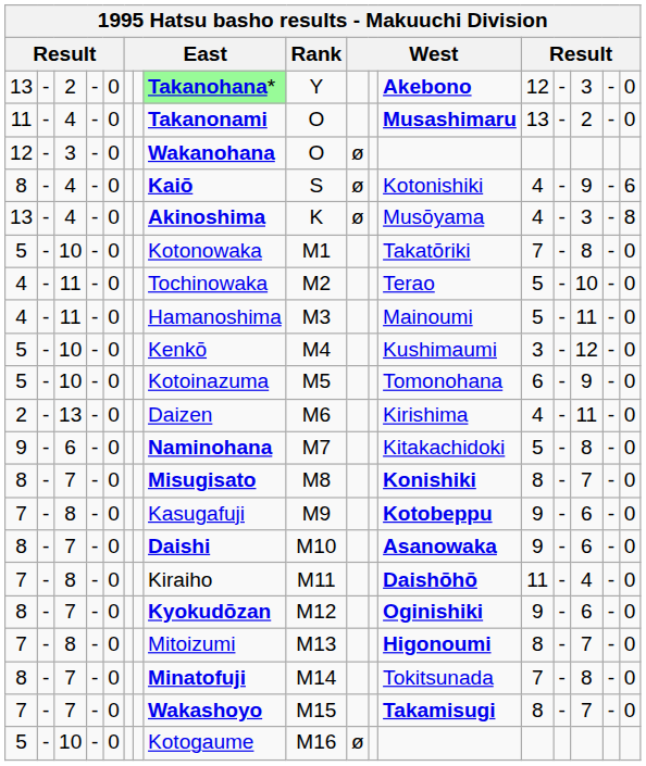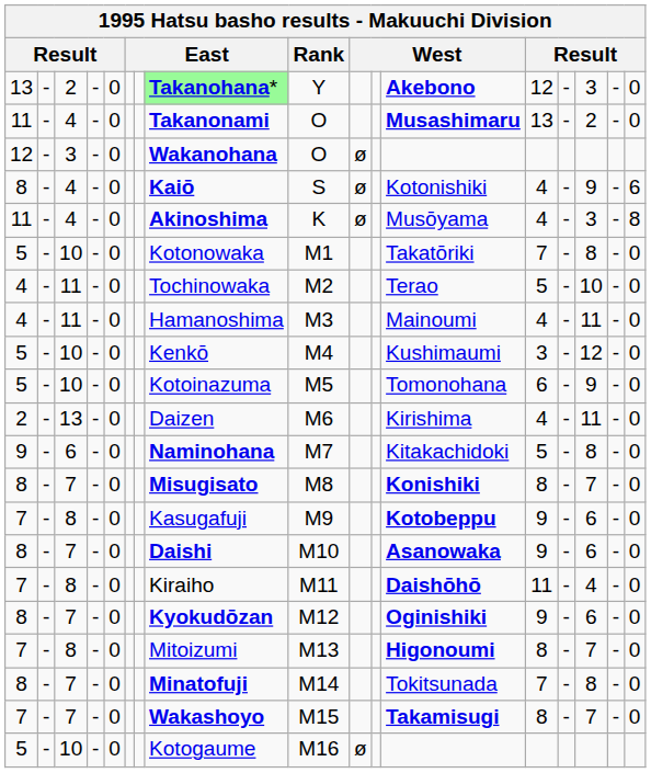row 7 | column 1: 13 -> 11
row 10 | column 13: 5 -> 4
